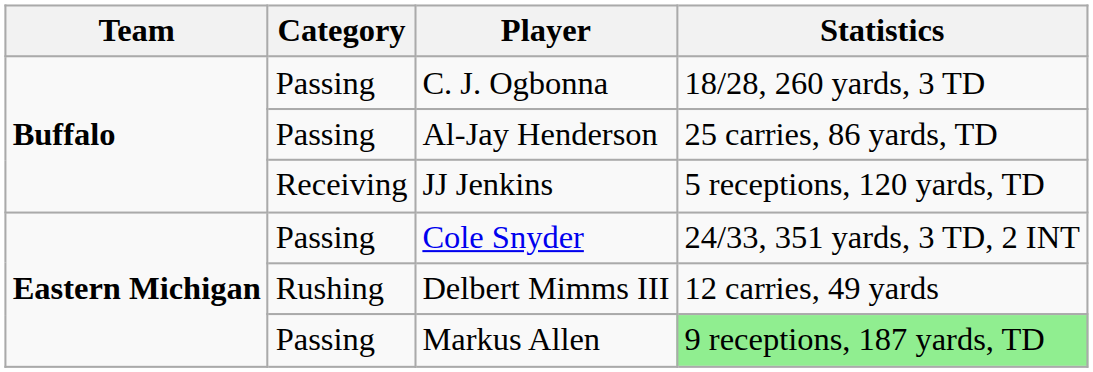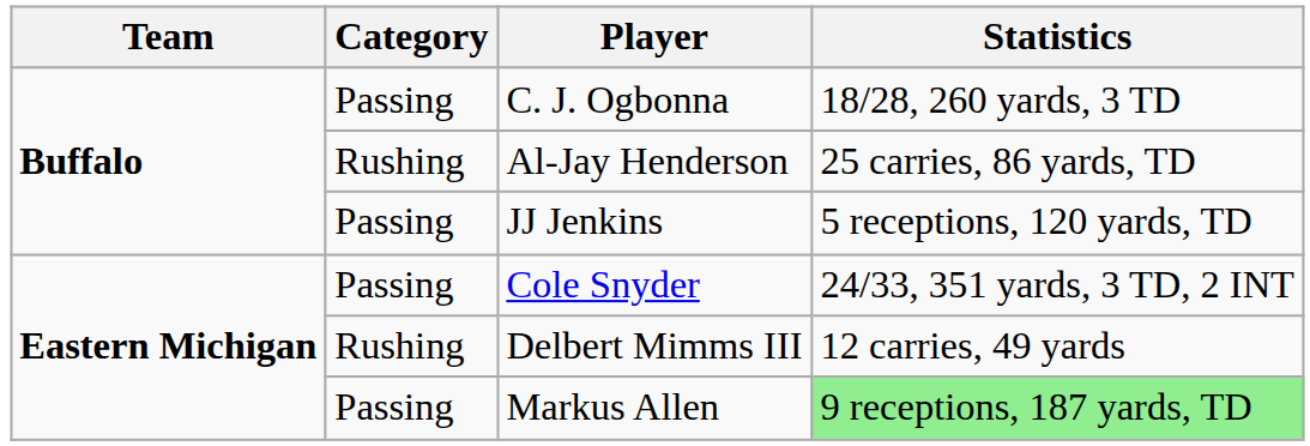Al-Jay Henderson | Category: Passing -> Rushing
JJ Jenkins | Category: Receiving -> Passing
